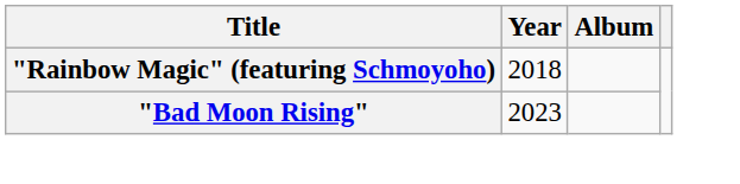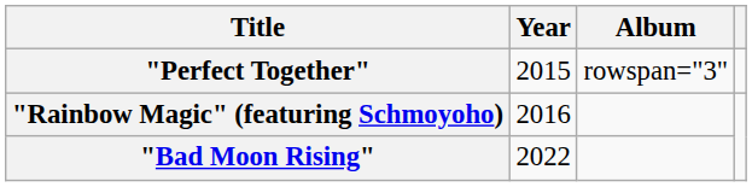+ row: "Perfect Together" | 2015 | rowspan="3"
"Rainbow Magic" (featuring Schmoyoho) | Year: 2018 -> 2016
"Bad Moon Rising" | Year: 2023 -> 2022
